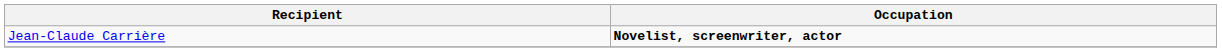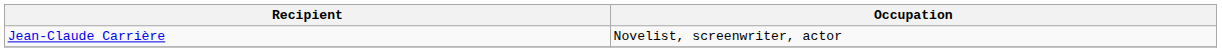Jean-Claude Carrière | Occupation: bold -> normal
